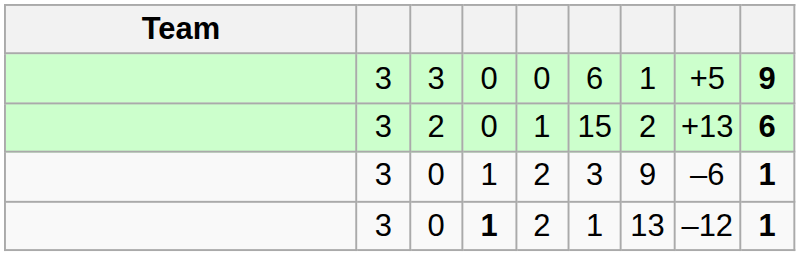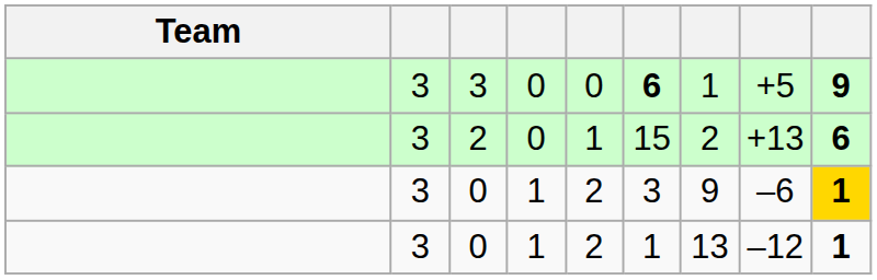row 2 | column 6: normal -> bold
row 4 | column 9: no background -> gold background
row 5 | column 4: bold -> normal
